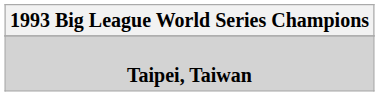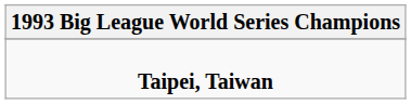row 2 | column 1: lightgrey background -> no background
